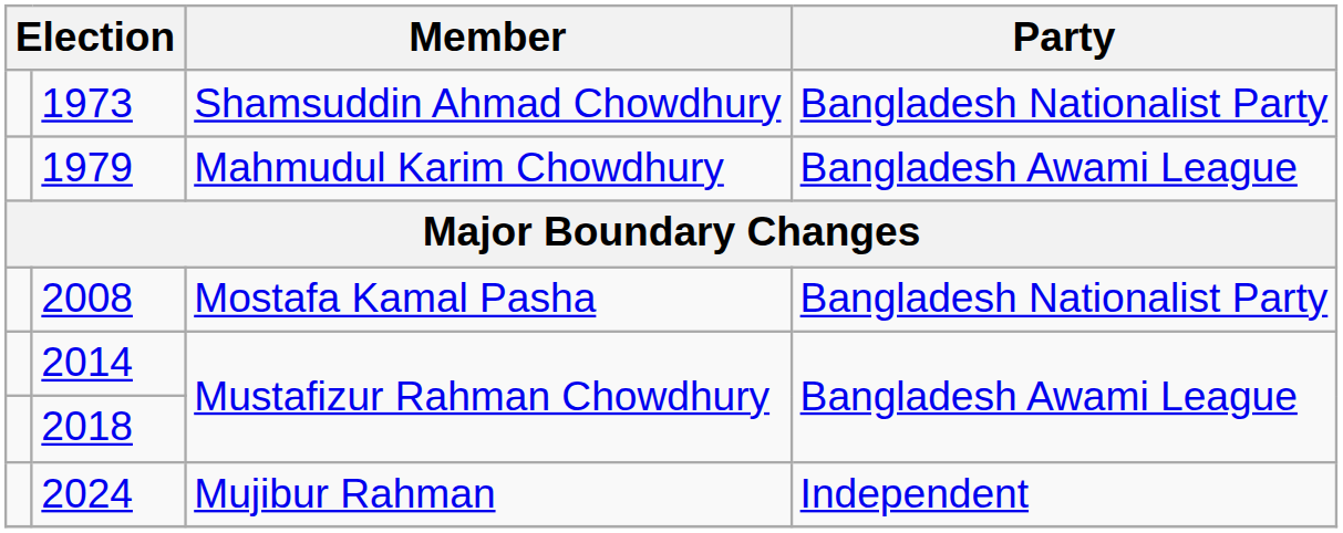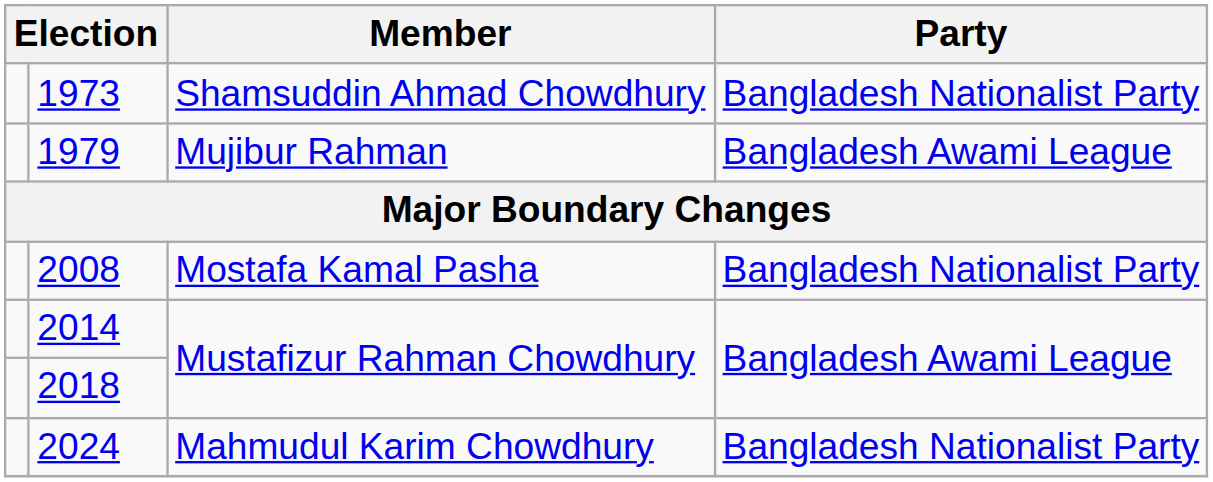1979 | Member: Mahmudul Karim Chowdhury -> Mujibur Rahman
2024 | Member: Mujibur Rahman -> Mahmudul Karim Chowdhury
2024 | Party: Independent -> Bangladesh Nationalist Party
